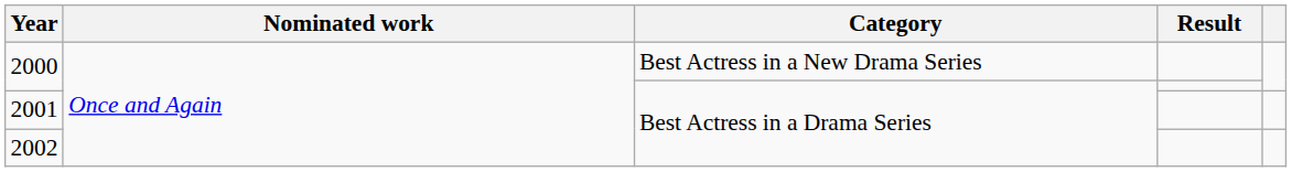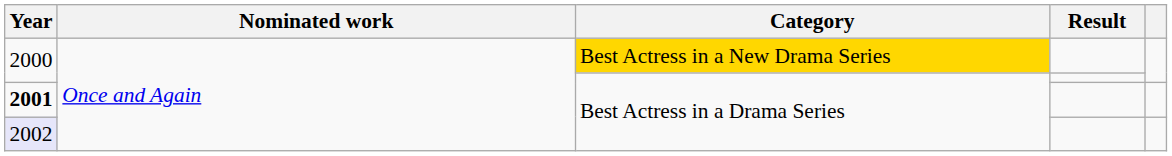2000 / Best Actress in a New Drama Series | Category: no background -> gold background
2001 | Year: normal -> bold
2002 | Year: no background -> lavender background
